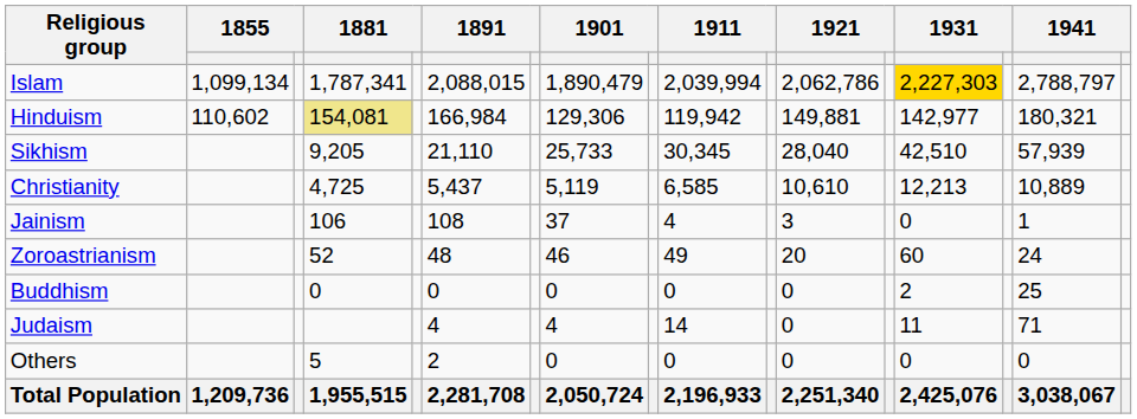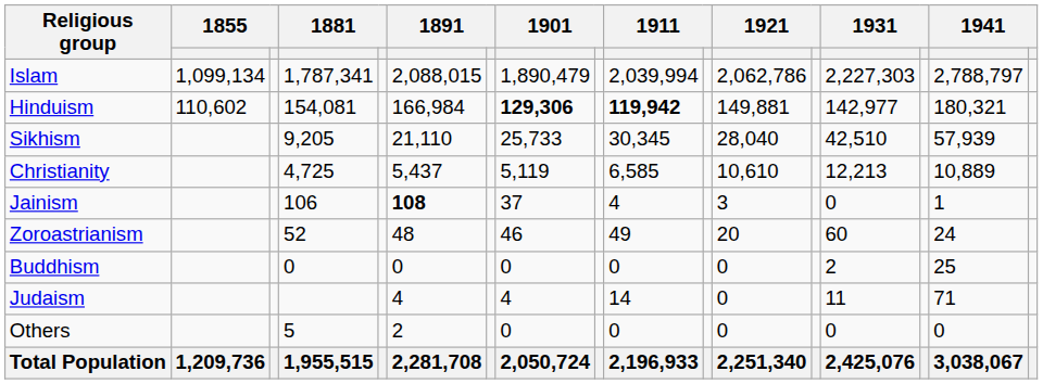Islam | column 14: gold background -> no background
Hinduism | column 4: khaki background -> no background
Hinduism | column 8: normal -> bold
Hinduism | column 10: normal -> bold
Jainism | column 6: normal -> bold
